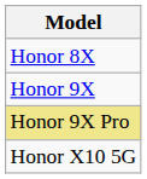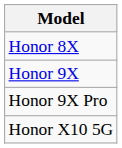row 4 | column 1: khaki background -> no background
